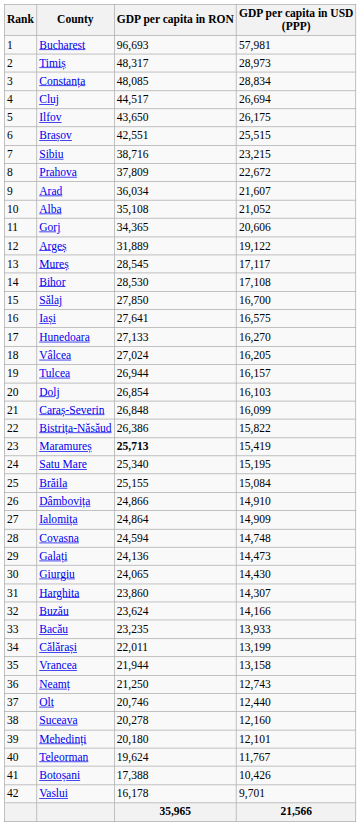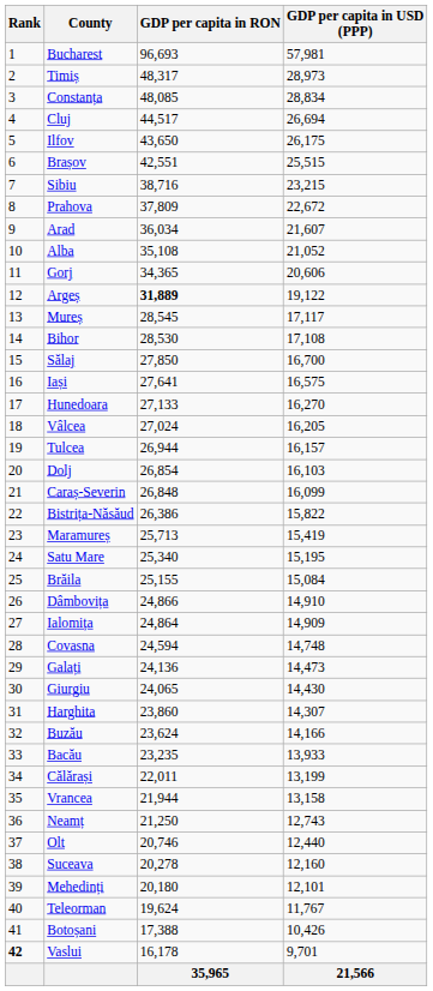Argeș | GDP per capita in RON: normal -> bold
Maramureș | GDP per capita in RON: bold -> normal
Vaslui | Rank: normal -> bold
